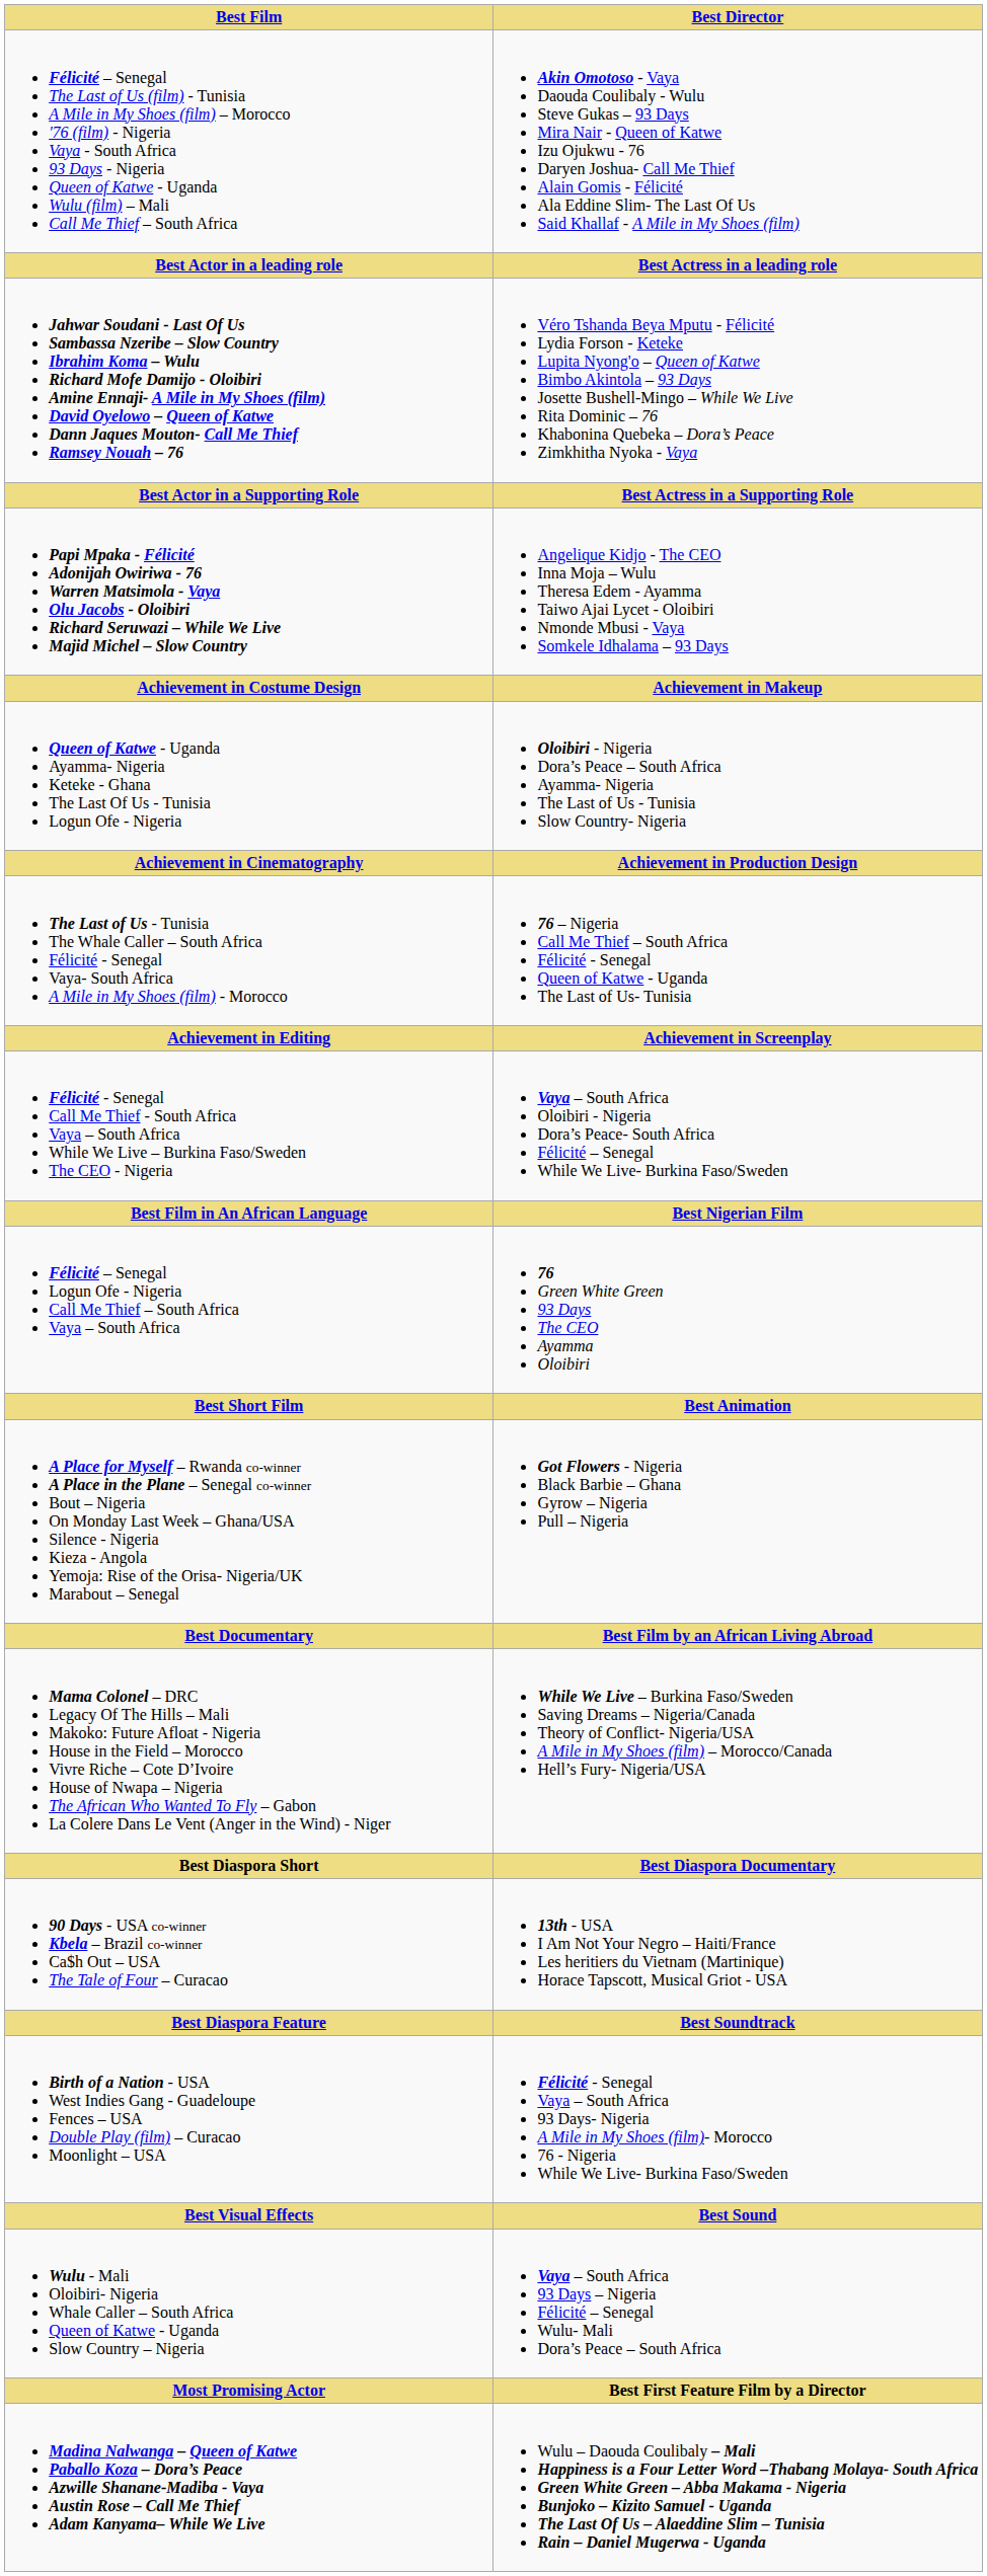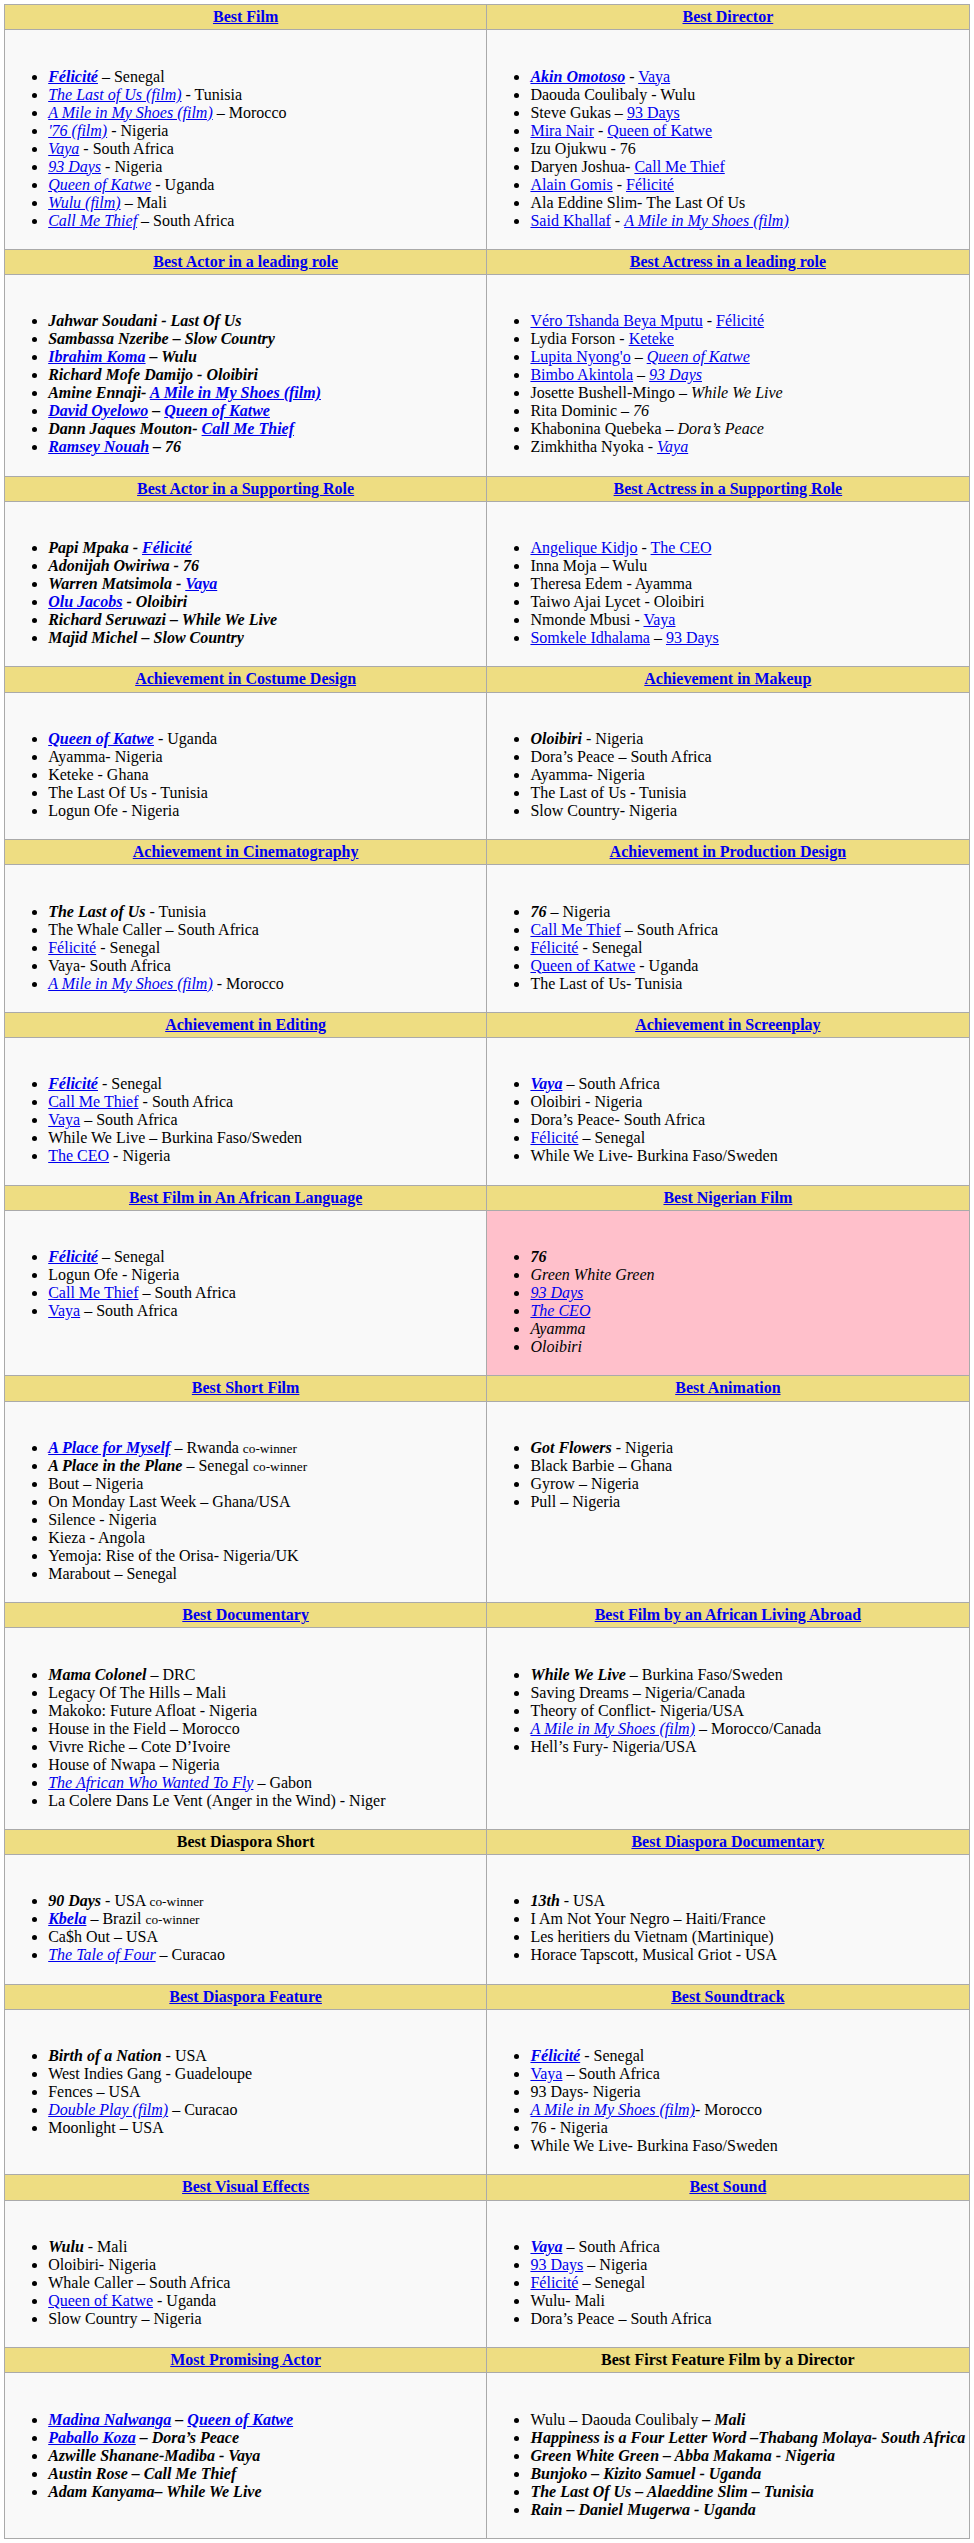row 14 | Best Director: no background -> pink background
